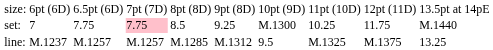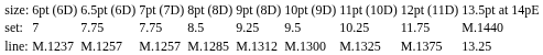set: | column 4: pink background -> no background
set: | column 7: M.1300 -> 9.5
line: | column 7: 9.5 -> M.1300
